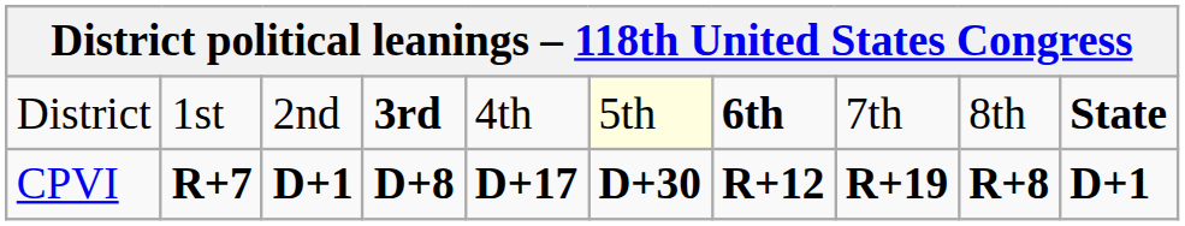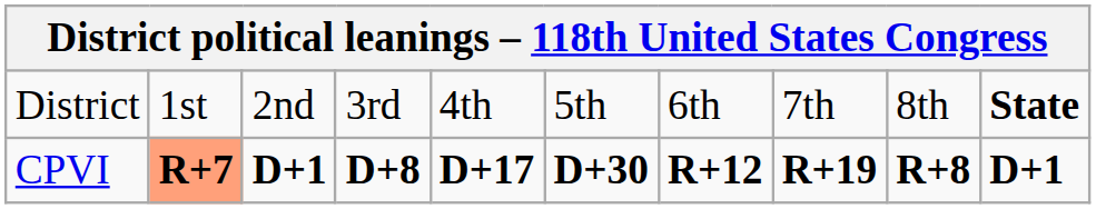District | column 4: bold -> normal
District | column 6: lightyellow background -> no background
District | column 7: bold -> normal
CPVI | column 2: no background -> lightsalmon background
